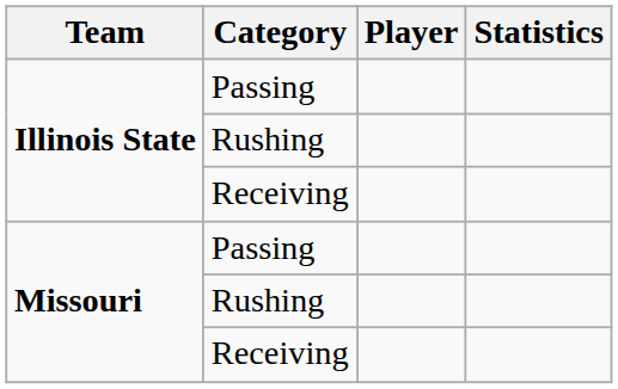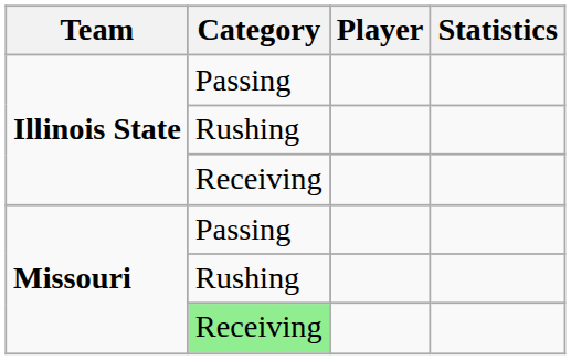Missouri / Receiving | Category: no background -> lightgreen background
